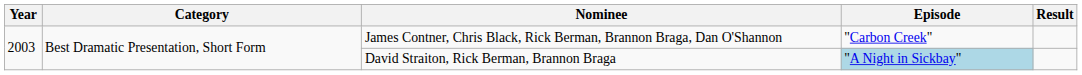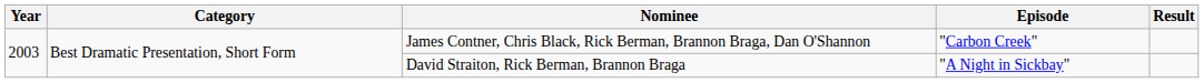David Straiton, Rick Berman, Brannon Braga | Episode: lightblue background -> no background
